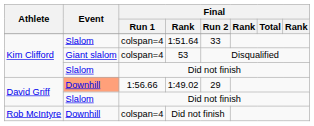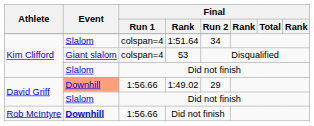1:51.64 | Final / Run 2: 33 -> 34
Rob McIntyre / Did not finish | Event: normal -> bold
Rob McIntyre / Did not finish | Final / Run 1: colspan=4 -> 1:56.66
